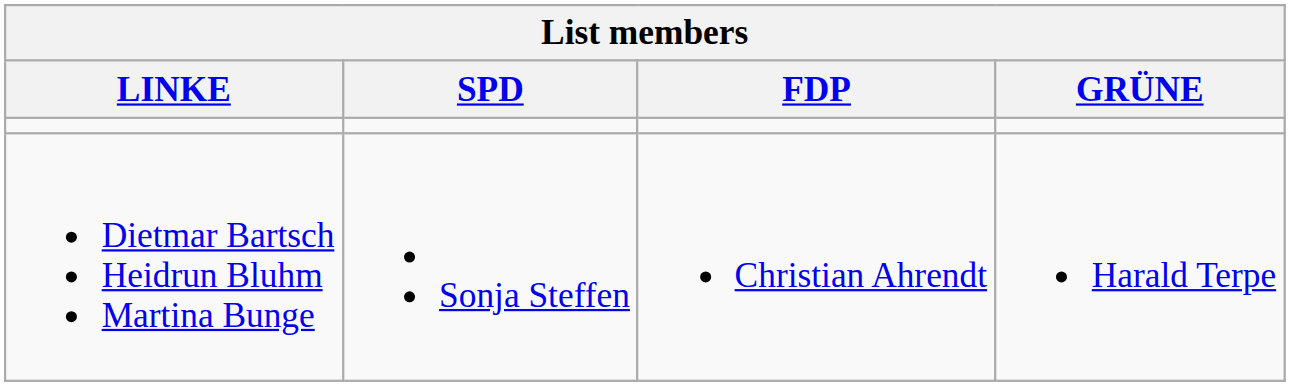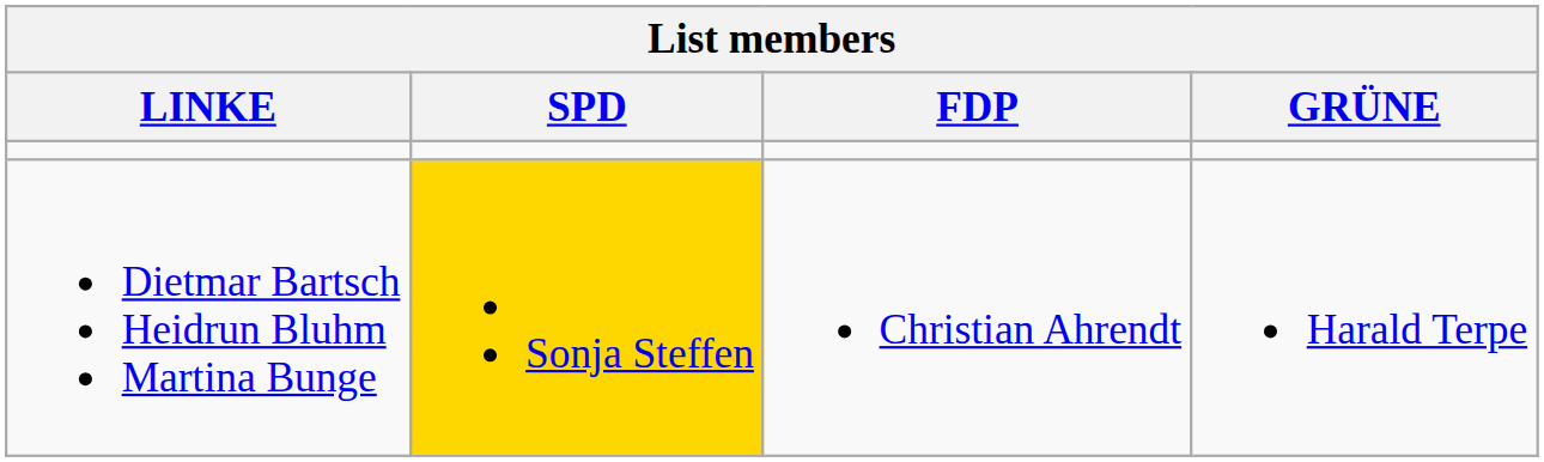Dietmar Bartsch Heidrun Bluhm Martina Bunge | SPD: no background -> gold background
